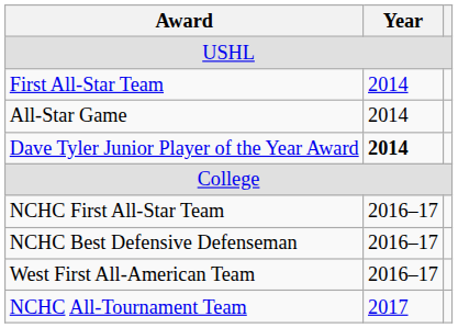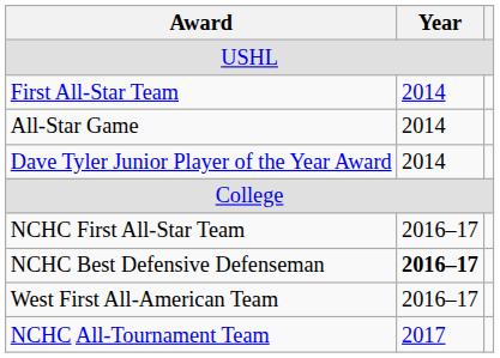Dave Tyler Junior Player of the Year Award | Year: bold -> normal
NCHC Best Defensive Defenseman | Year: normal -> bold
